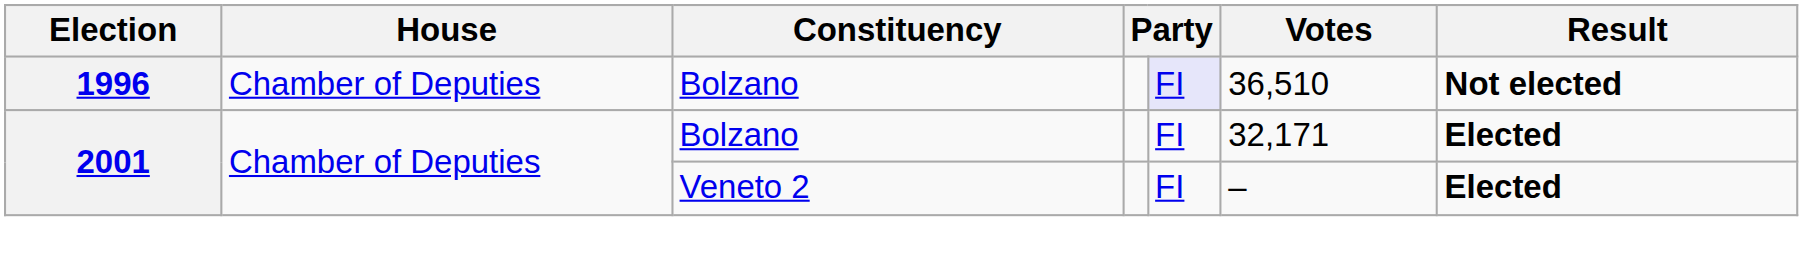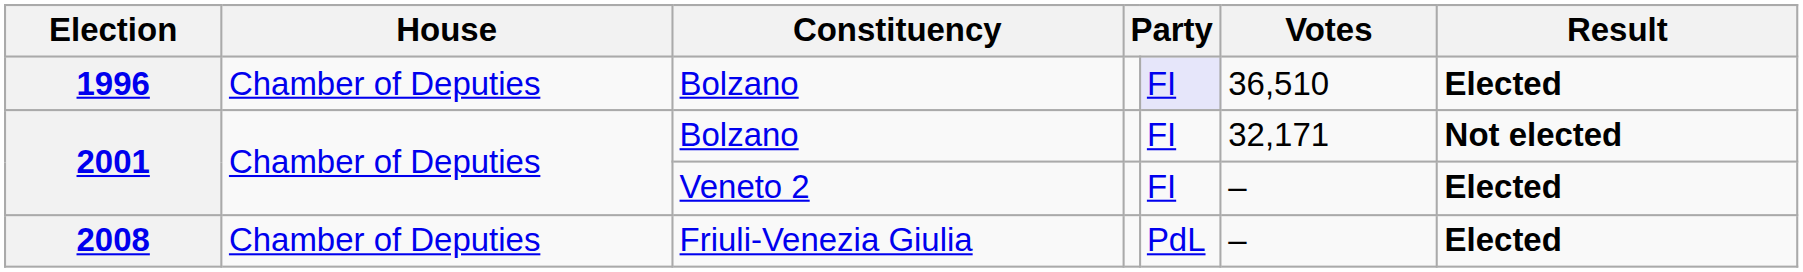1996 | Result: Not elected -> Elected
2001 / Bolzano | Result: Elected -> Not elected
+ row: 2008 | Chamber of Deputies | Friuli-Venezia Giulia | PdL | – | Elected
